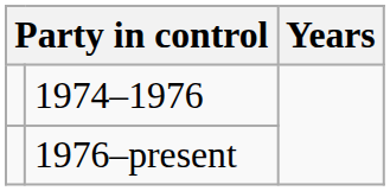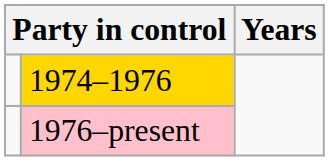1974–1976 | column 2: no background -> gold background
1976–present | column 2: no background -> pink background
